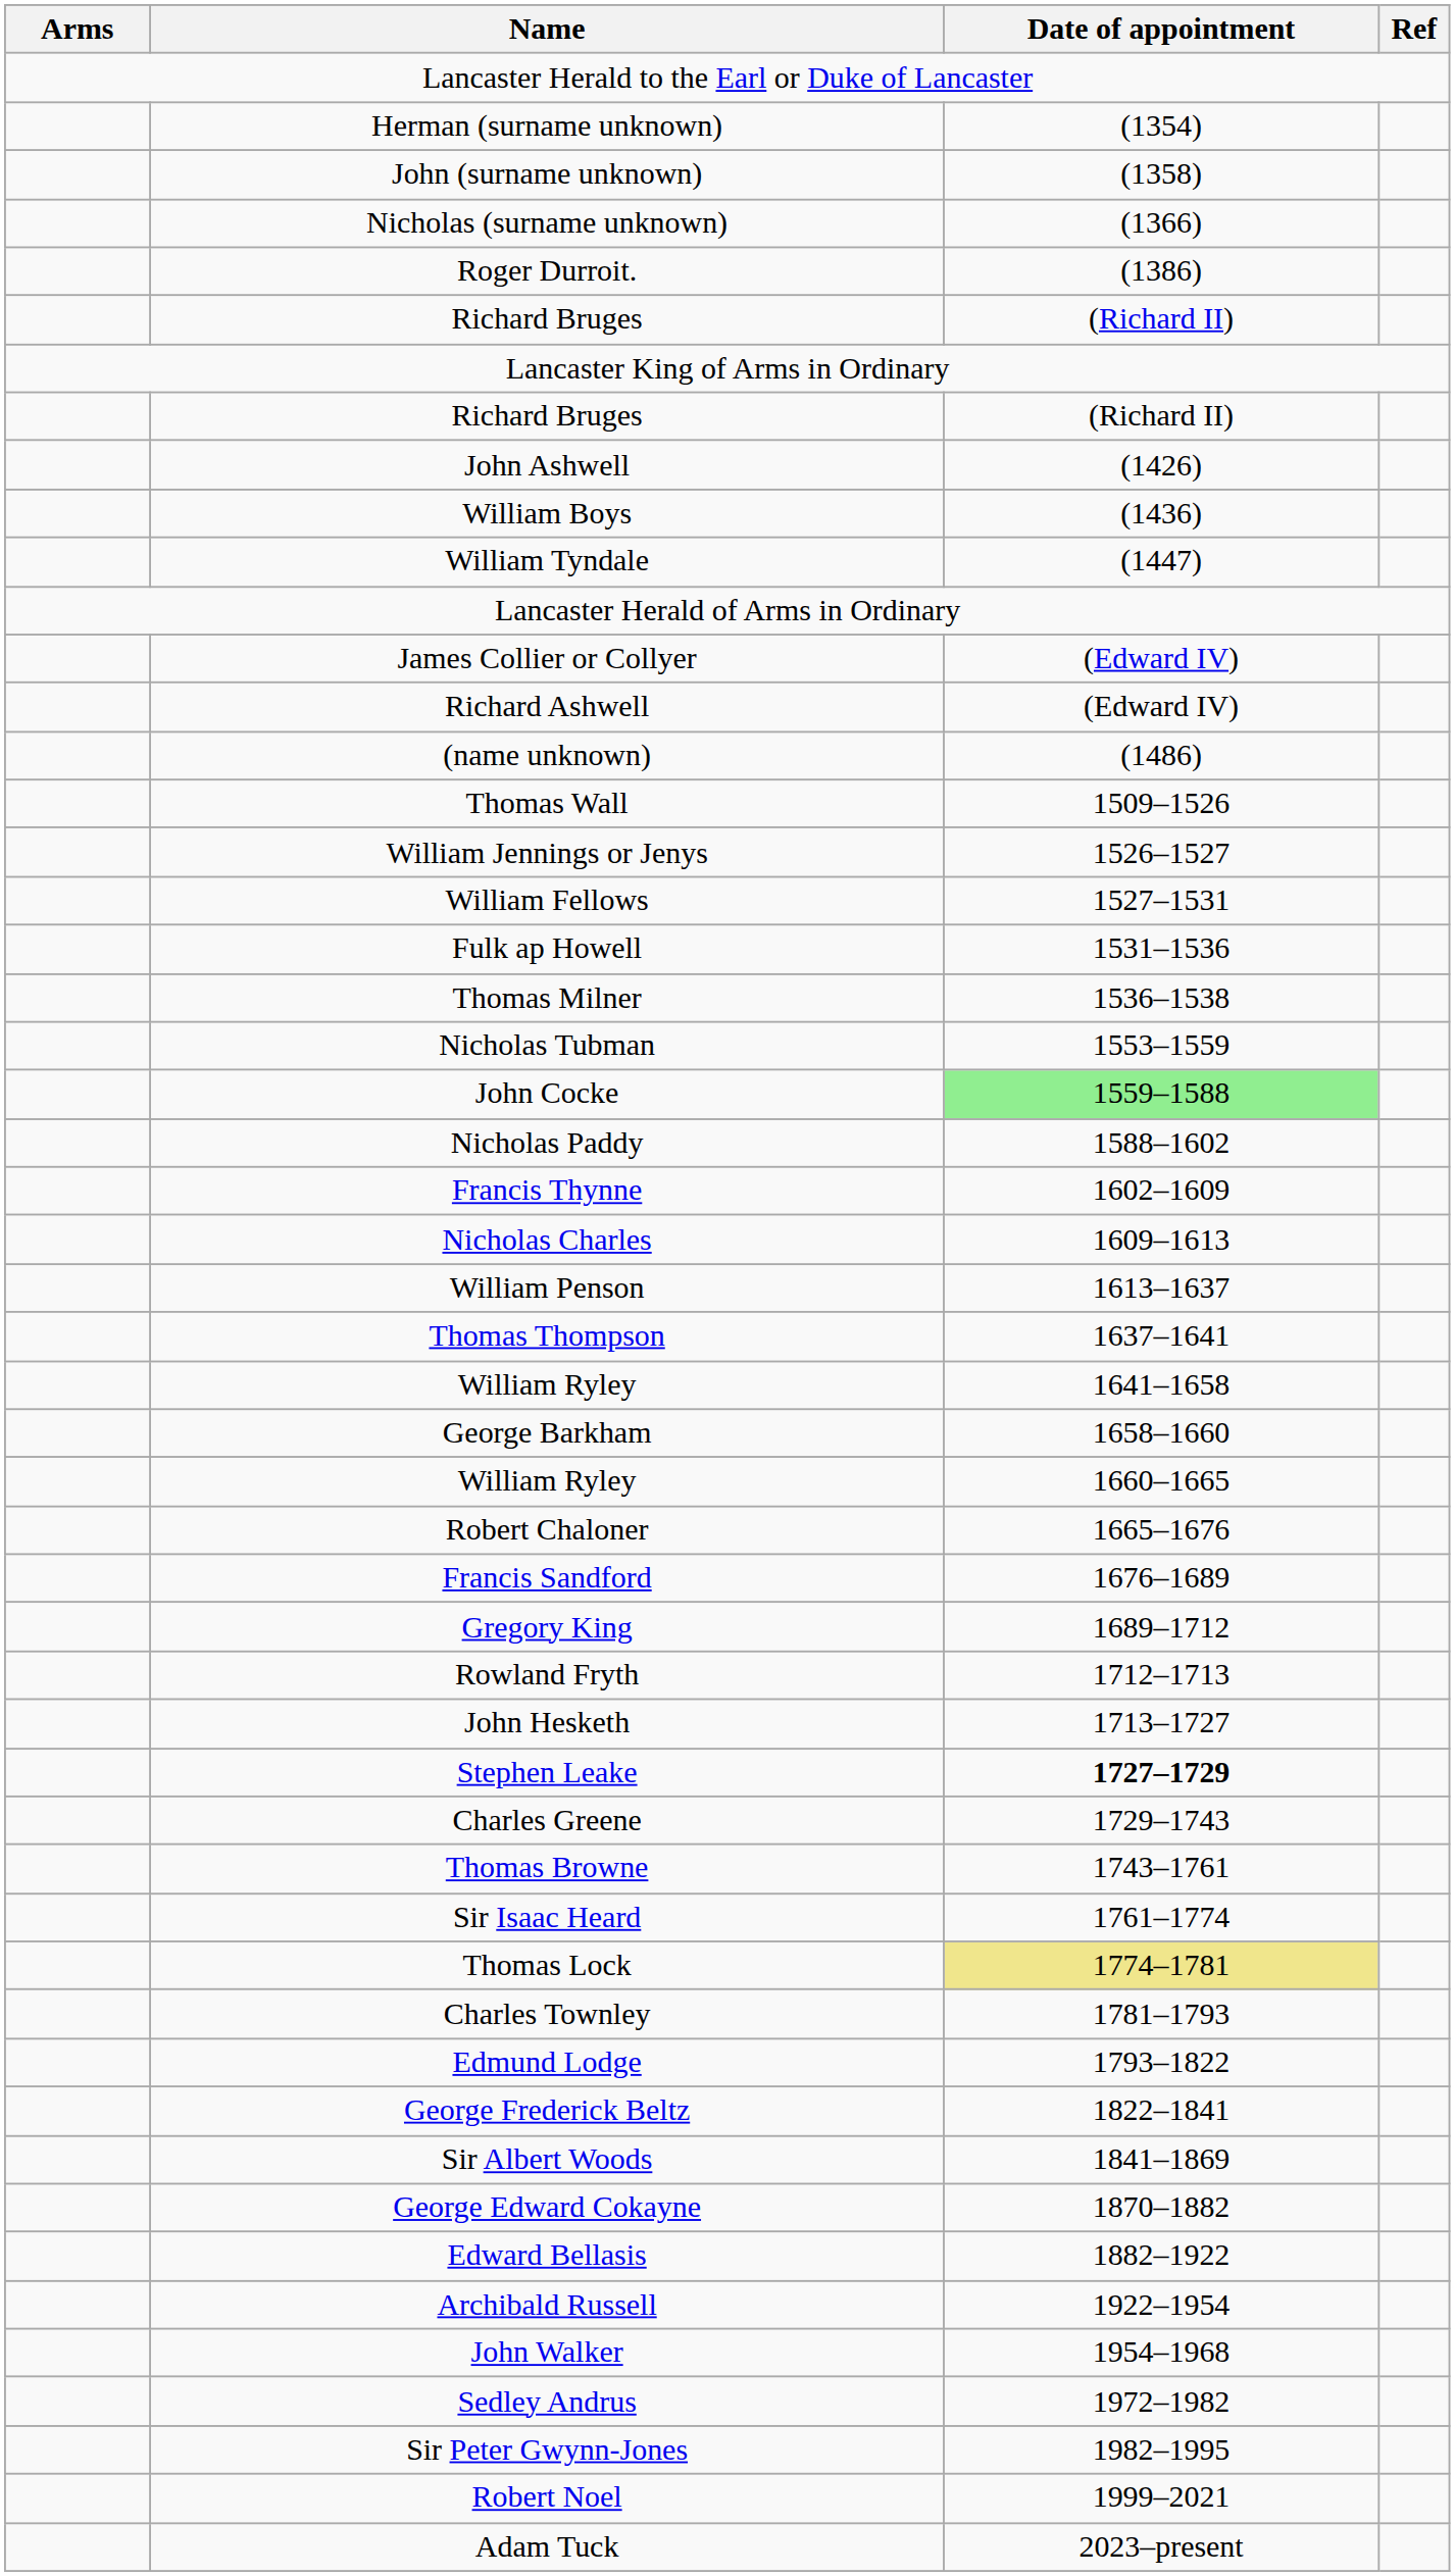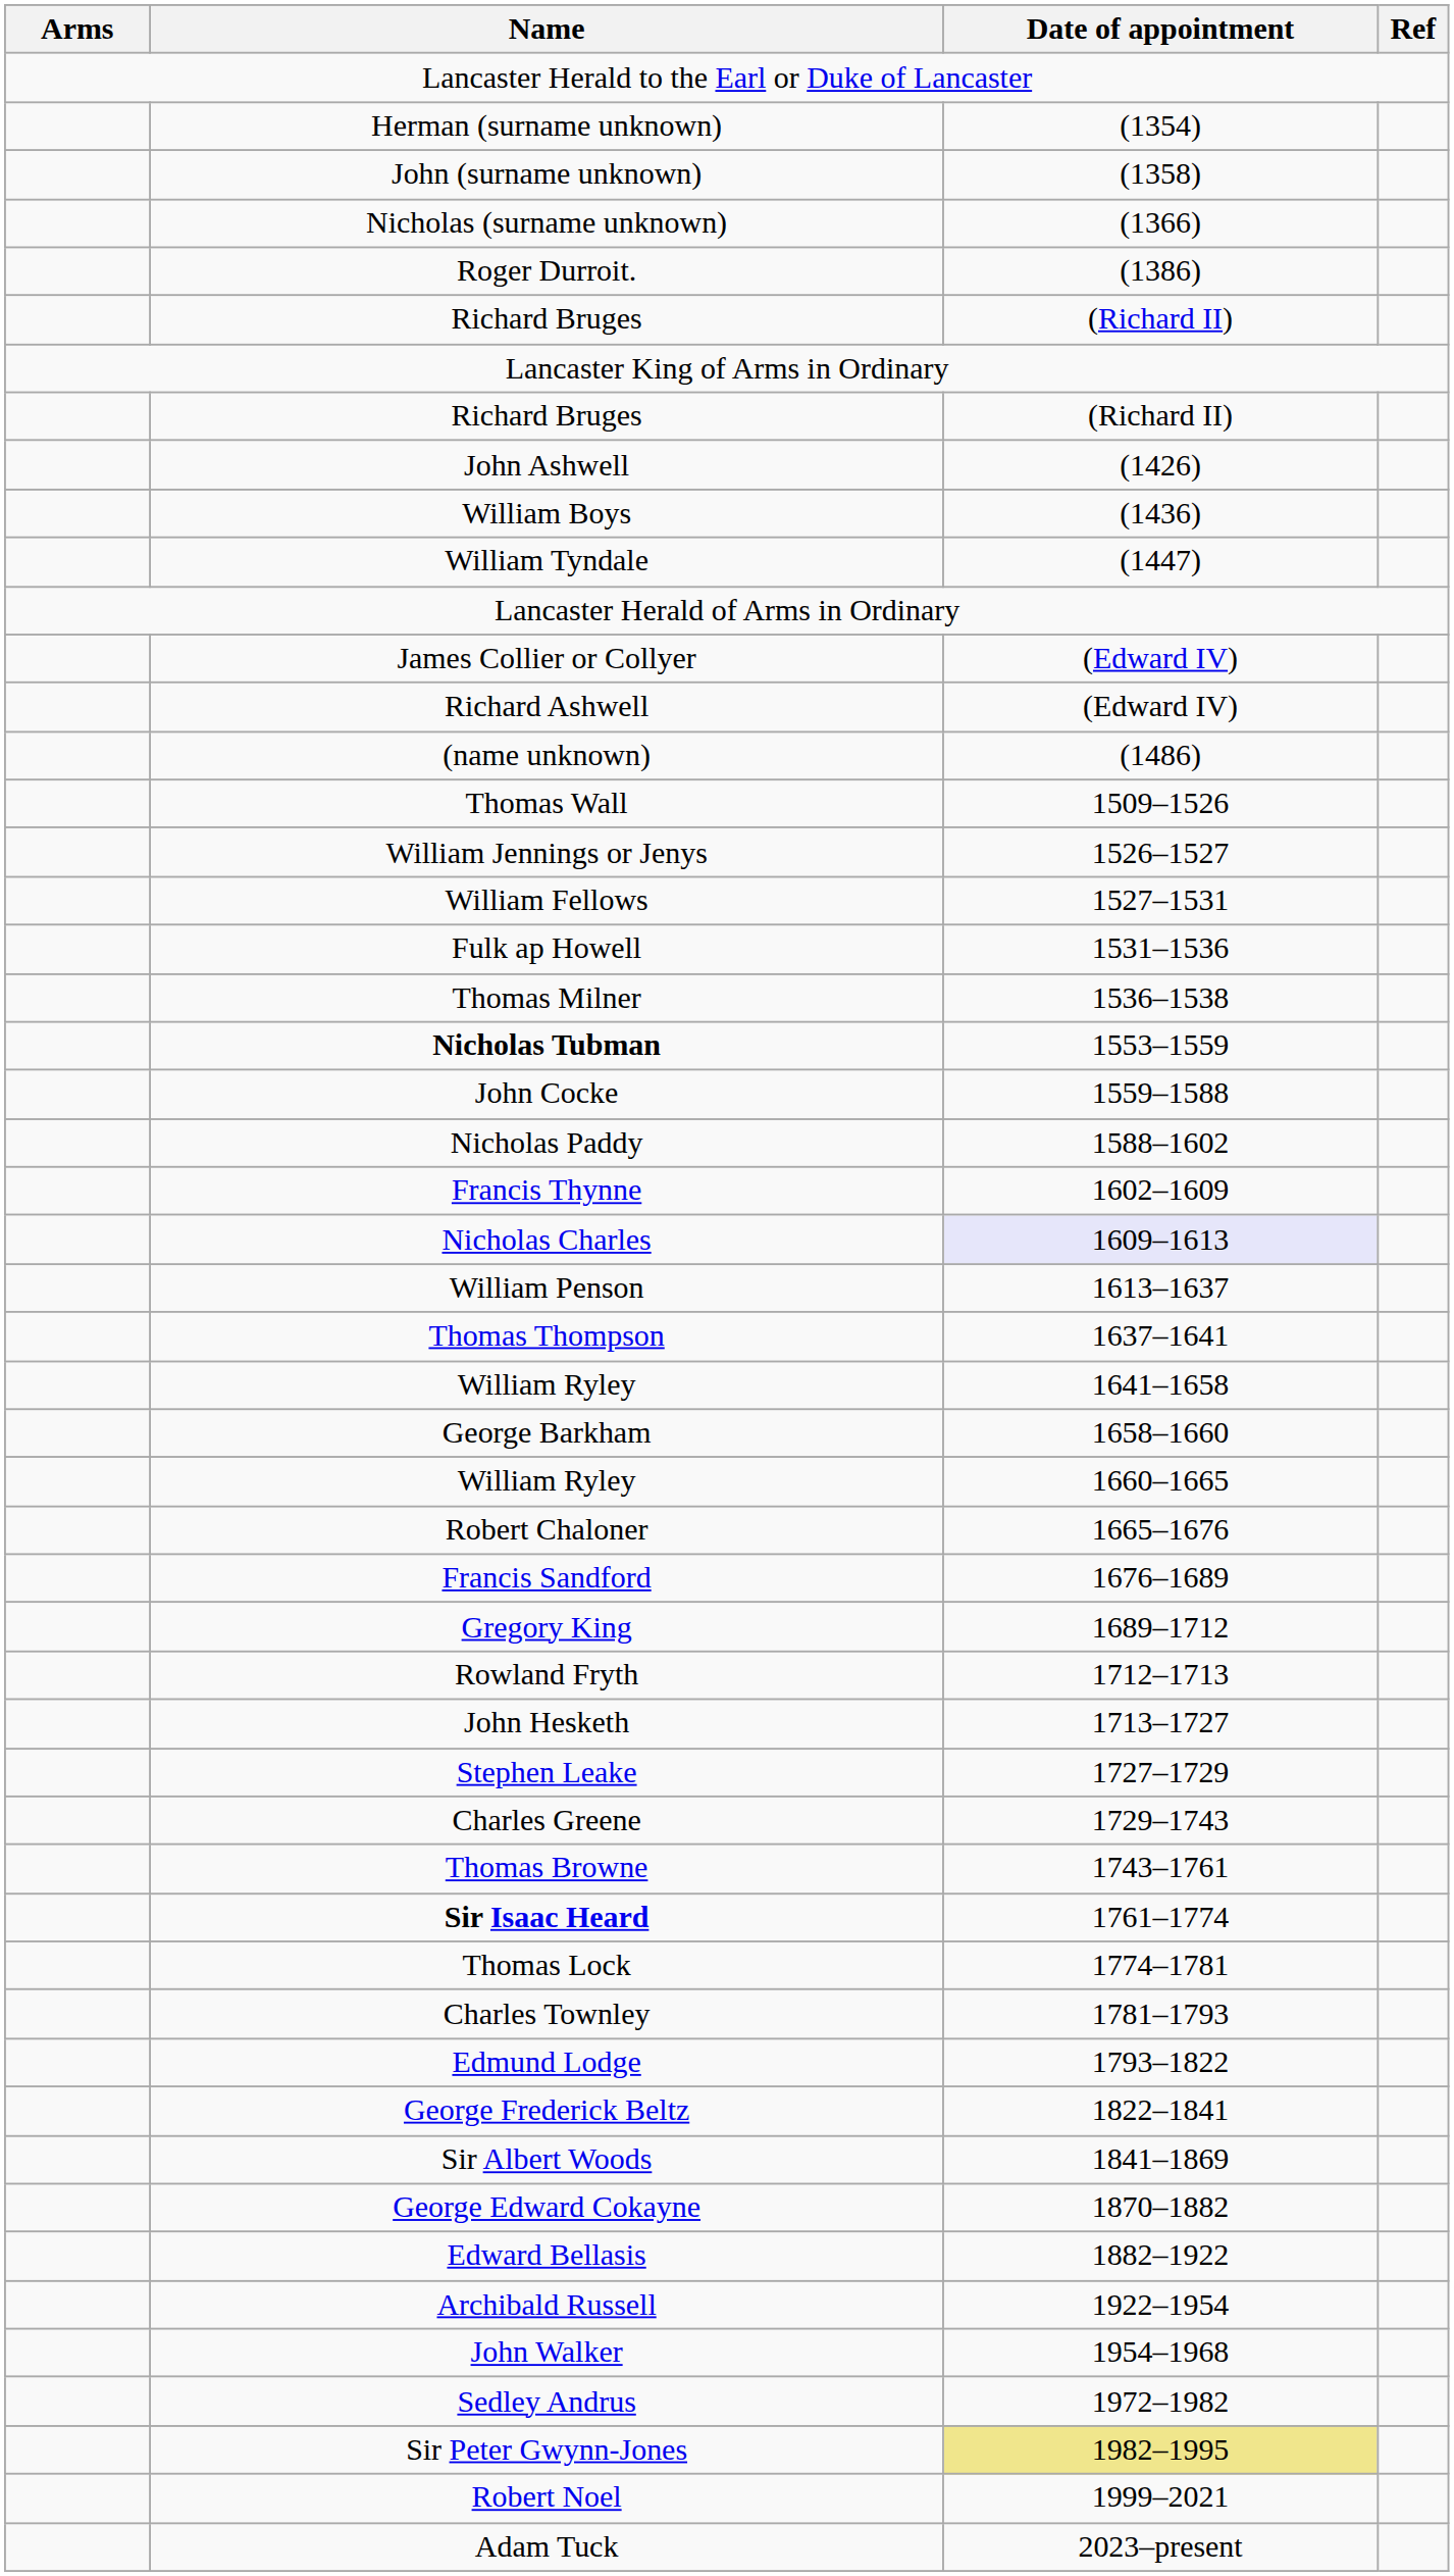Nicholas Tubman | Name: normal -> bold
John Cocke | Date of appointment: lightgreen background -> no background
Nicholas Charles | Date of appointment: no background -> lavender background
Stephen Leake | Date of appointment: bold -> normal
Sir Isaac Heard | Name: normal -> bold
Thomas Lock | Date of appointment: khaki background -> no background
Sir Peter Gwynn-Jones | Date of appointment: no background -> khaki background
